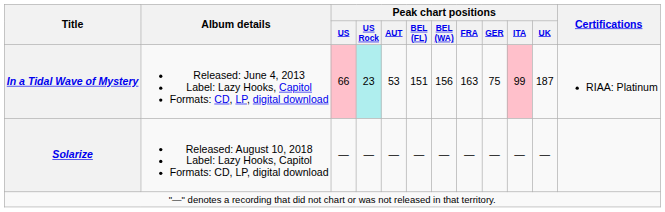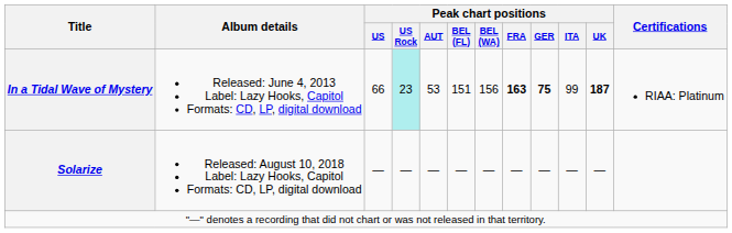In a Tidal Wave of Mystery | Peak chart positions / US: pink background -> no background
In a Tidal Wave of Mystery | Peak chart positions / FRA: normal -> bold
In a Tidal Wave of Mystery | Peak chart positions / GER: normal -> bold
In a Tidal Wave of Mystery | Peak chart positions / ITA: pink background -> no background
In a Tidal Wave of Mystery | Peak chart positions / UK: normal -> bold
